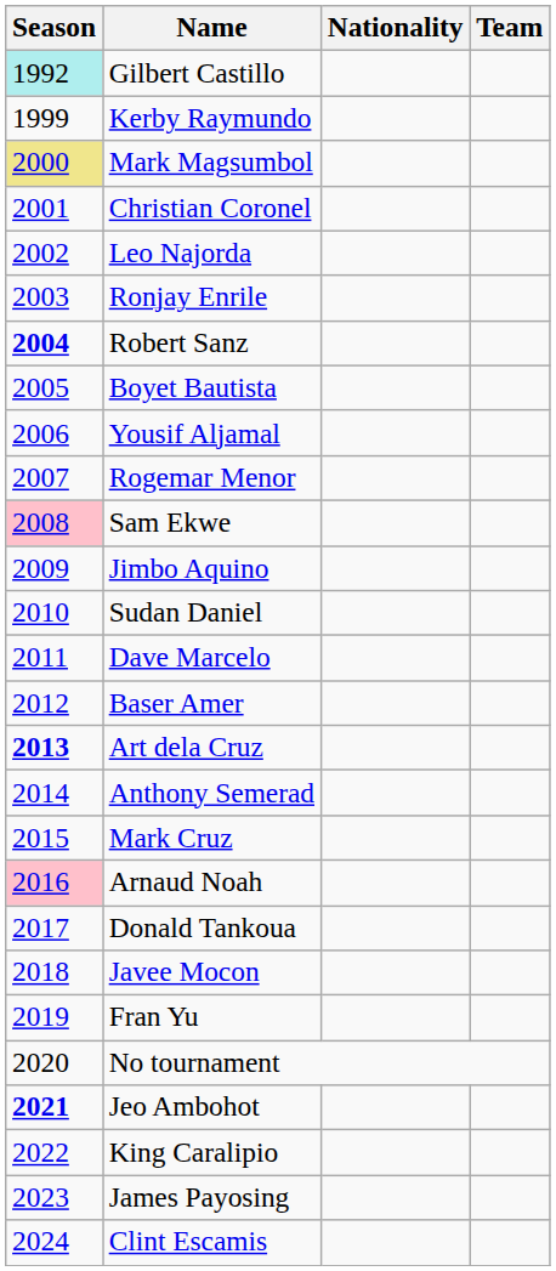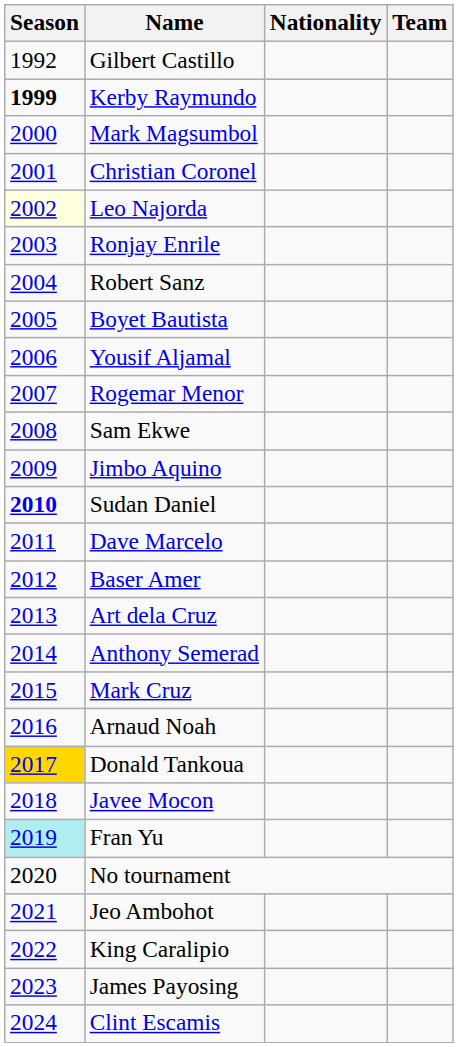Gilbert Castillo | Season: paleturquoise background -> no background
Kerby Raymundo | Season: normal -> bold
Mark Magsumbol | Season: khaki background -> no background
Leo Najorda | Season: no background -> lightyellow background
Robert Sanz | Season: bold -> normal
Sam Ekwe | Season: pink background -> no background
Sudan Daniel | Season: normal -> bold
Art dela Cruz | Season: bold -> normal
Arnaud Noah | Season: pink background -> no background
Donald Tankoua | Season: no background -> gold background
Fran Yu | Season: no background -> paleturquoise background
Jeo Ambohot | Season: bold -> normal
